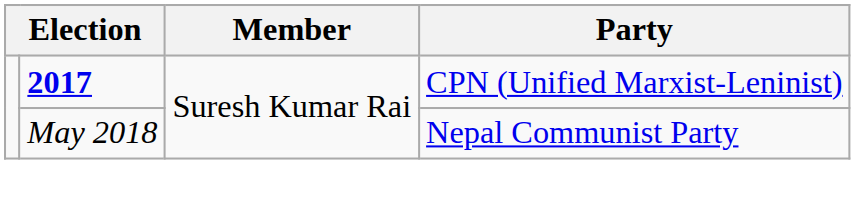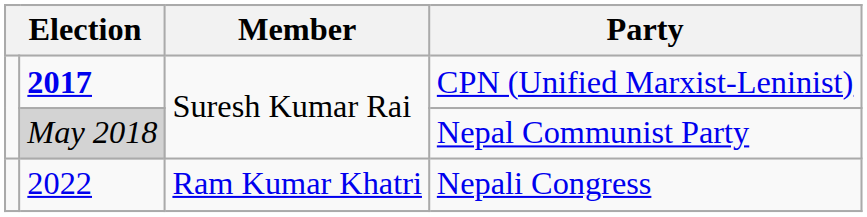Nepal Communist Party | column 2: no background -> lightgrey background
+ row: 2022 | Ram Kumar Khatri | Nepali Congress
